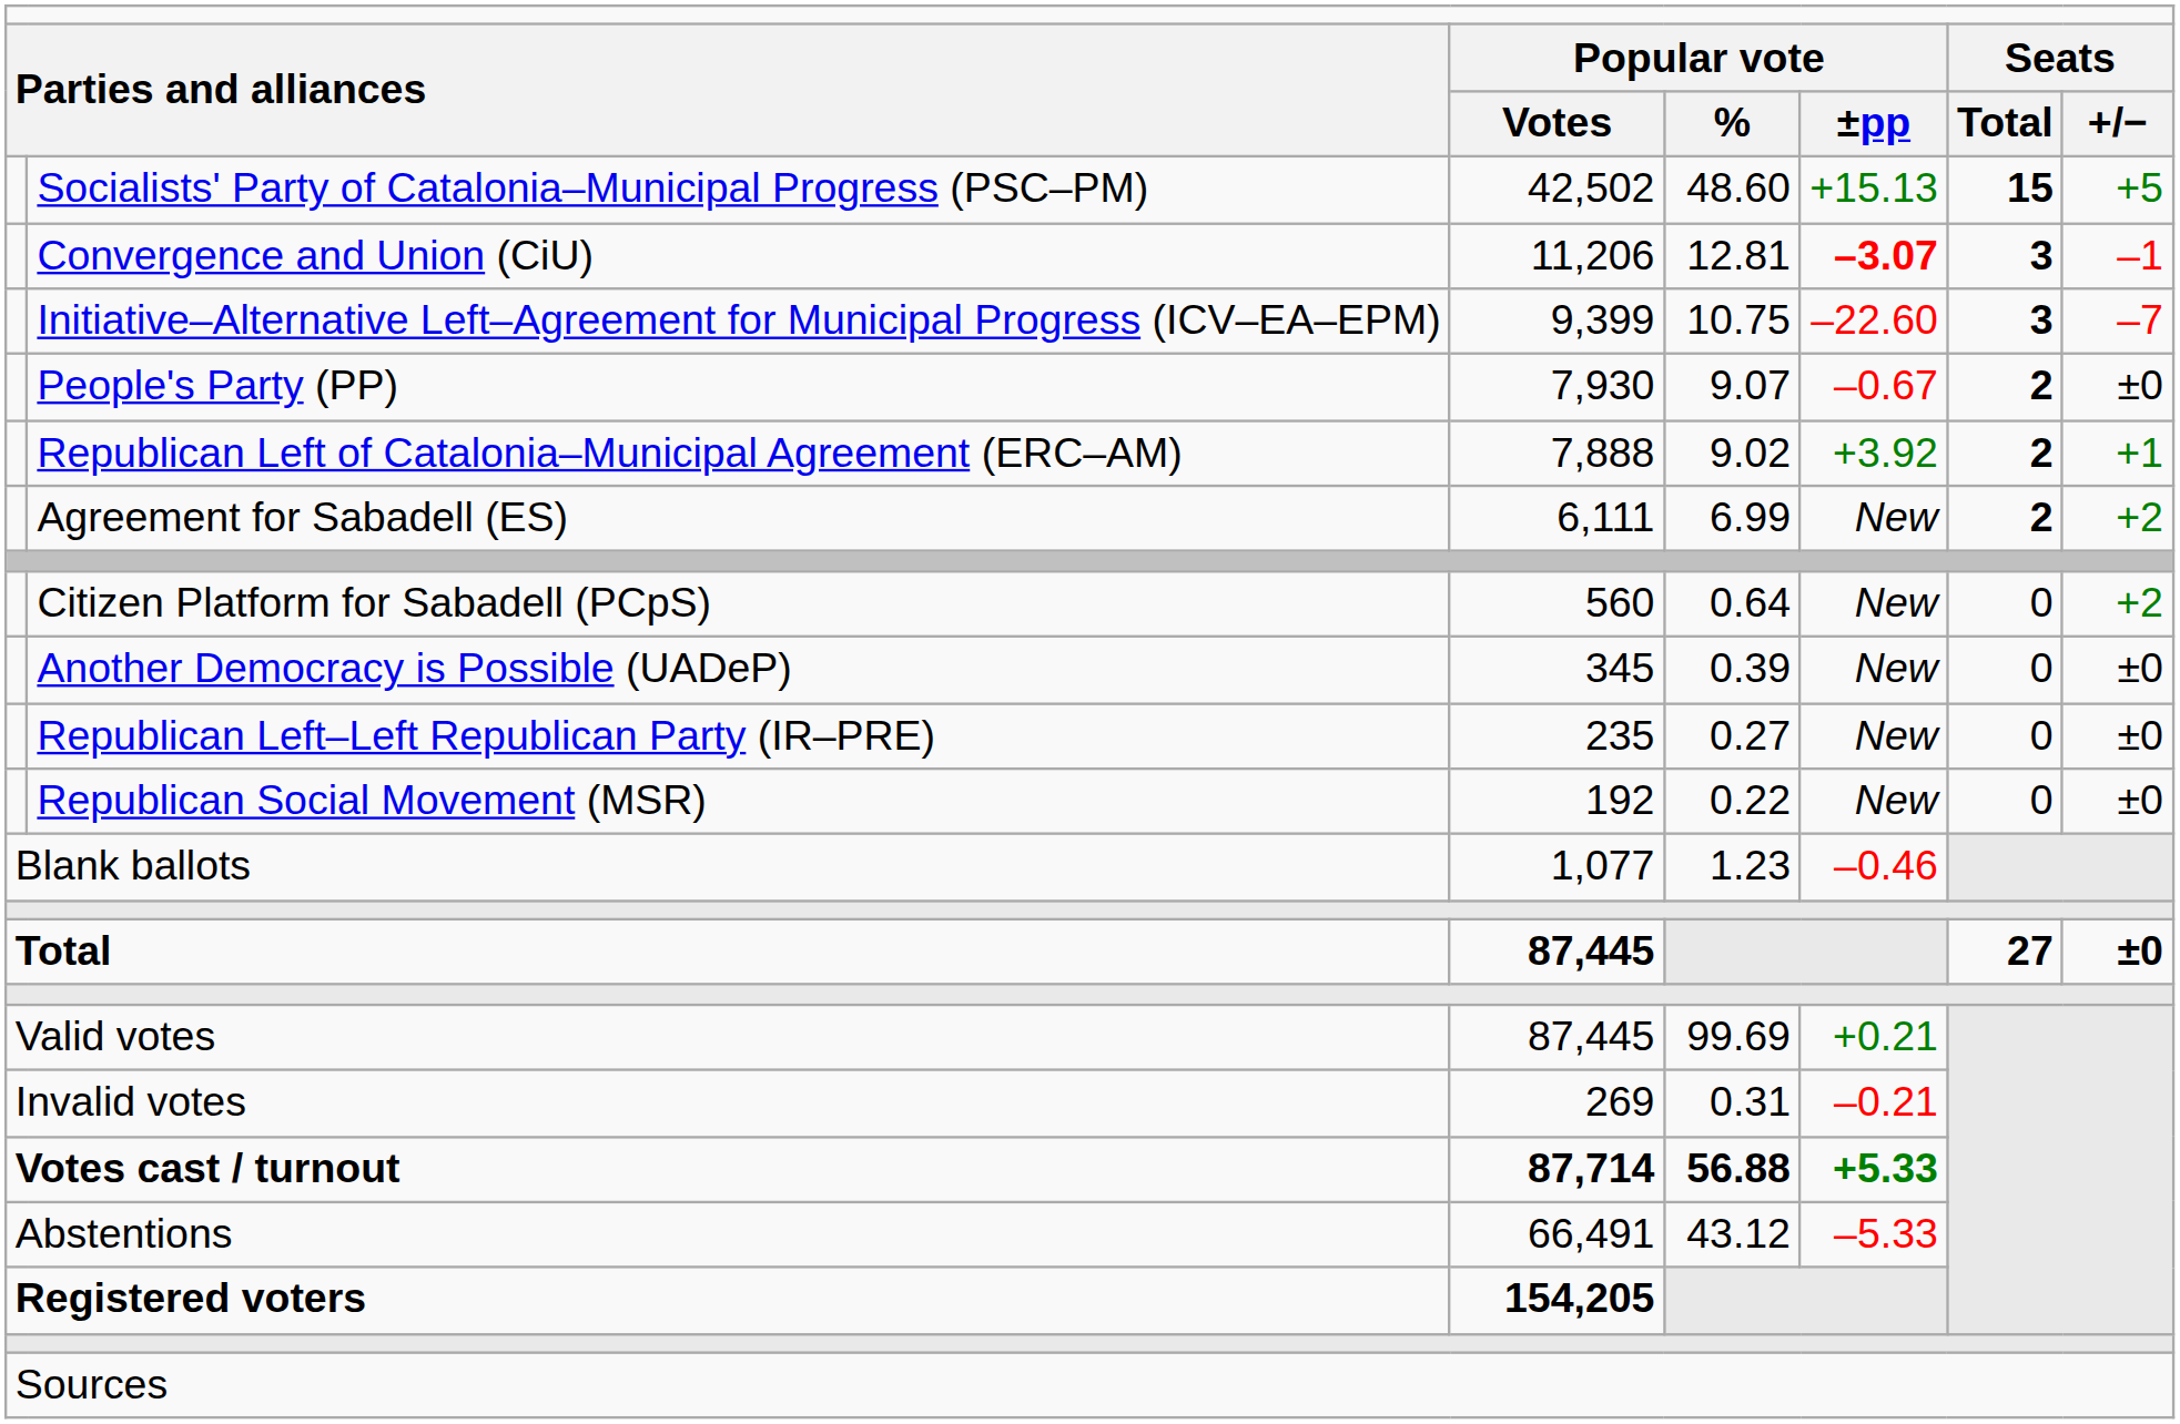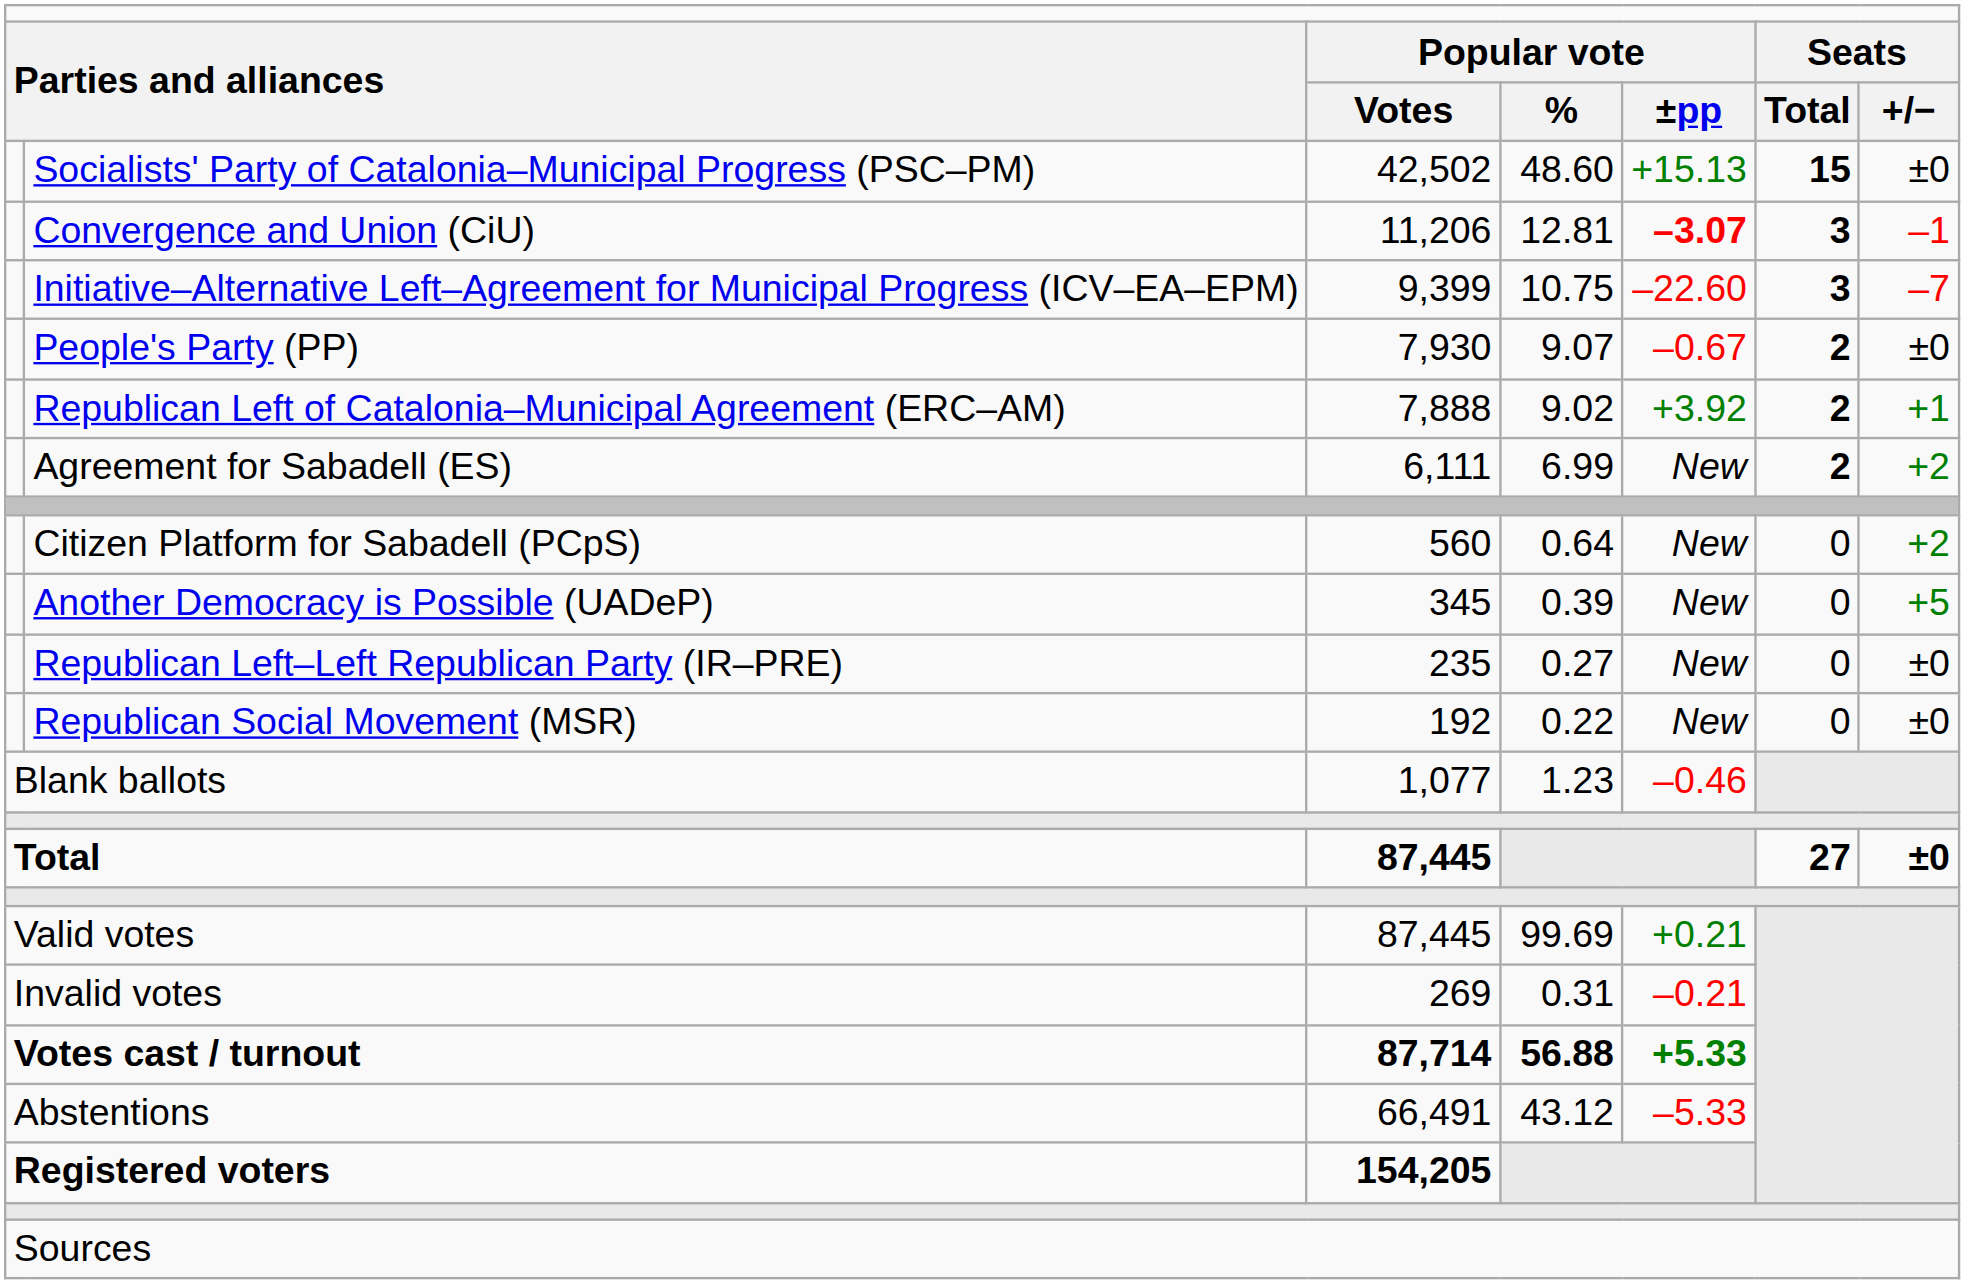Socialists' Party of Catalonia–Municipal Progress (PSC–PM) | column 7: +5 -> ±0
Another Democracy is Possible (UADeP) | column 7: ±0 -> +5
